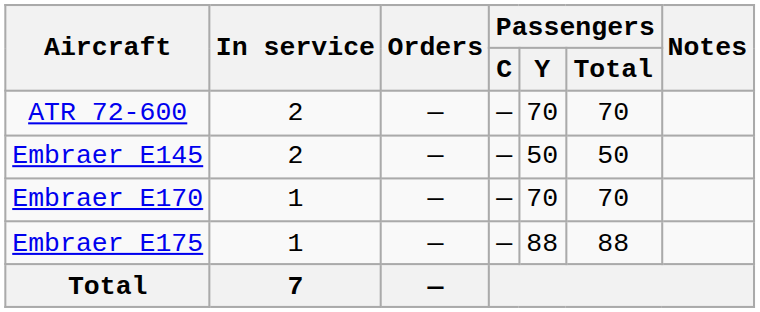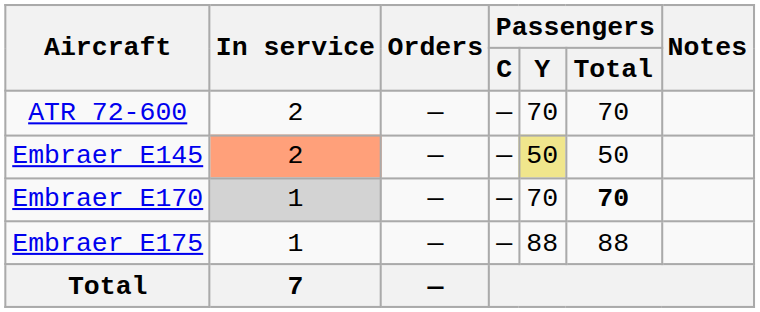Embraer E145 | In service: no background -> lightsalmon background
Embraer E145 | Passengers / Y: no background -> khaki background
Embraer E170 | In service: no background -> lightgrey background
Embraer E170 | Passengers / Total: normal -> bold
